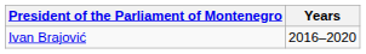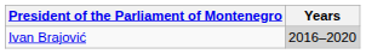Ivan Brajović | Years: no background -> lightgrey background
